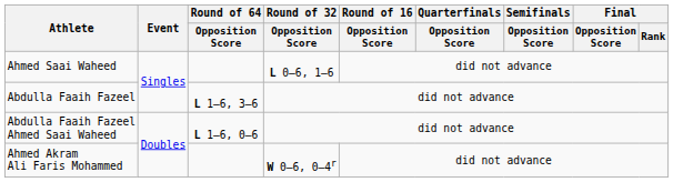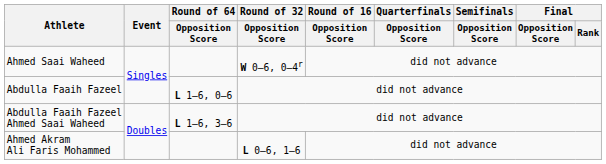Ahmed Saai Waheed | Round of 32 / Opposition Score: L 0–6, 1–6 -> W 0–6, 0–4r
Abdulla Faaih Fazeel | Round of 64 / Opposition Score: L 1–6, 3–6 -> L 1–6, 0–6
Abdulla Faaih Fazeel Ahmed Saai Waheed | Round of 64 / Opposition Score: L 1–6, 0–6 -> L 1–6, 3–6
Ahmed Akram Ali Faris Mohammed | Round of 32 / Opposition Score: W 0–6, 0–4r -> L 0–6, 1–6
